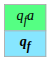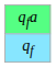row 2 | column 1: bold -> normal
